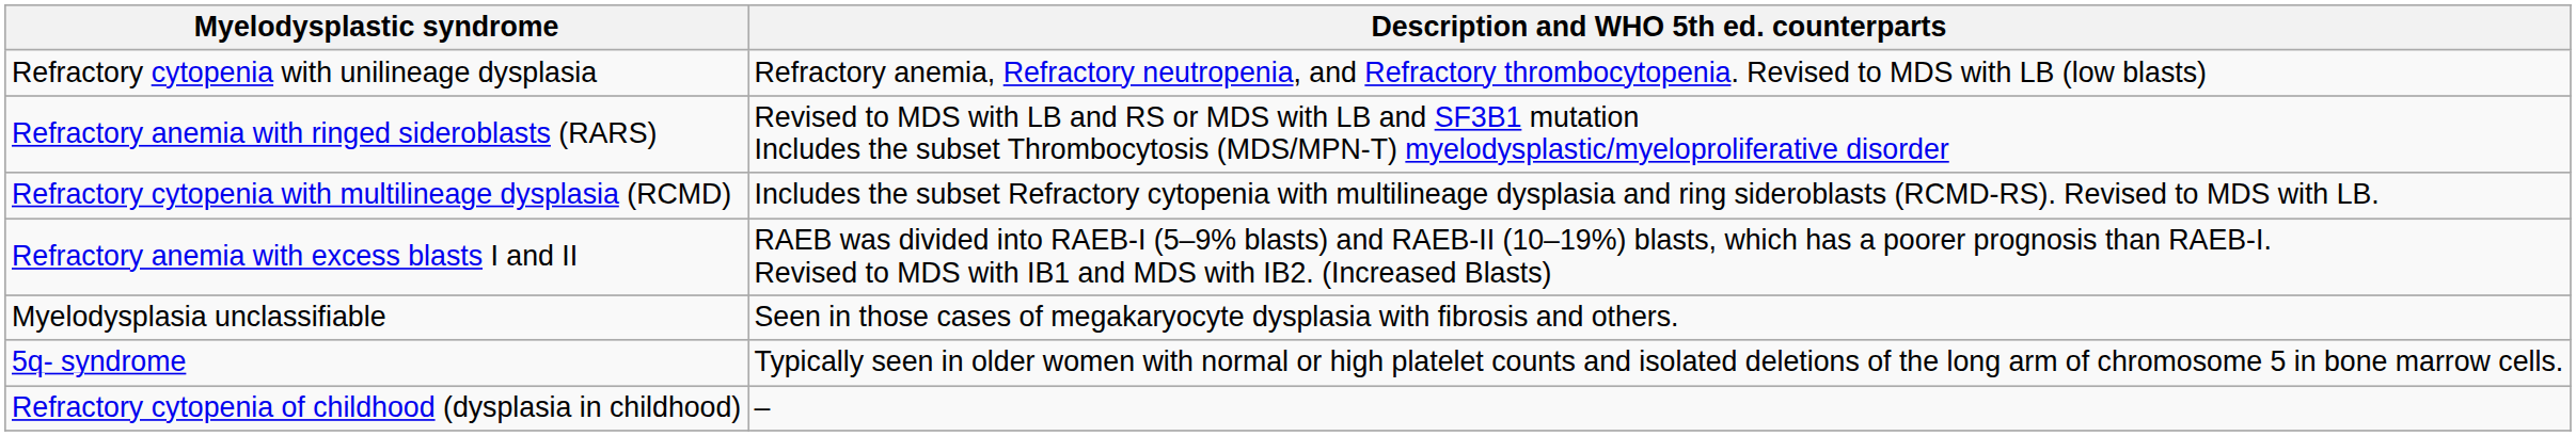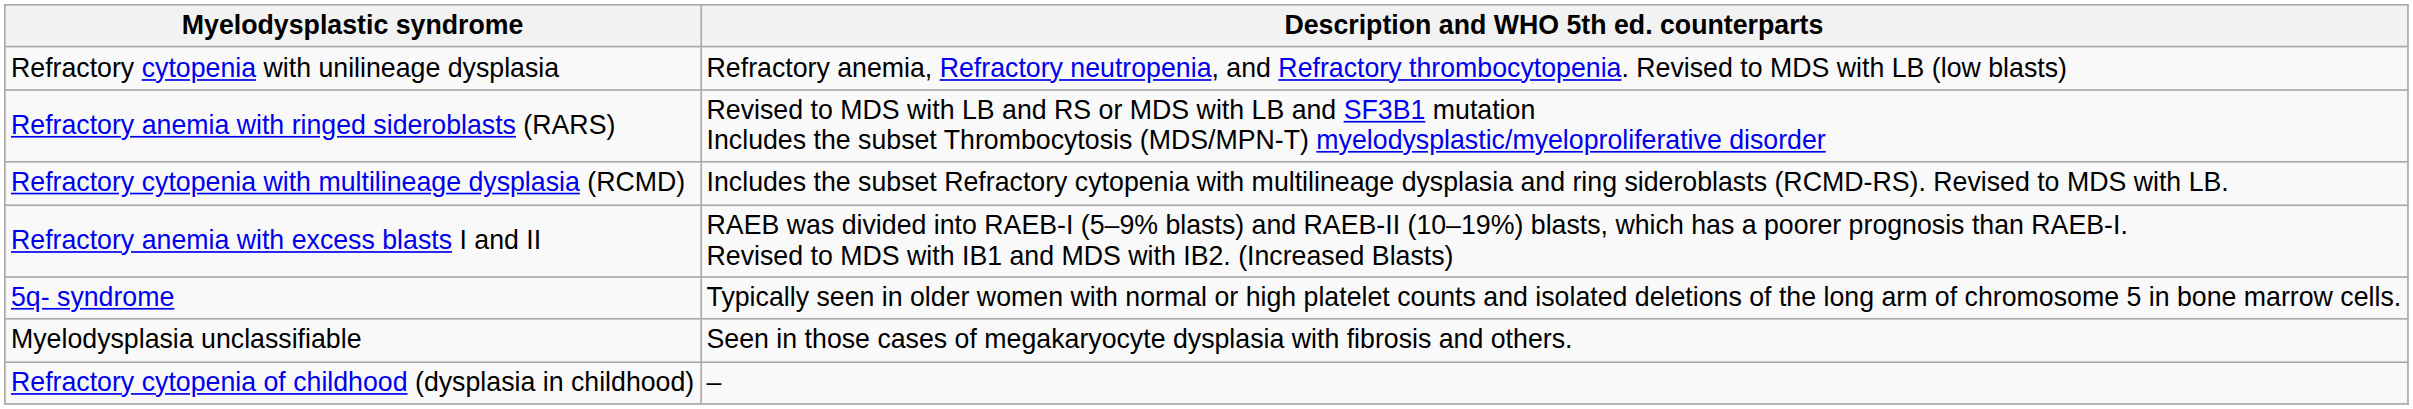rows swapped: 5q- syndrome <-> Myelodysplasia unclassifiable
